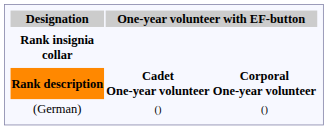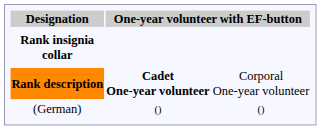Rank description | column 3: bold -> normal
